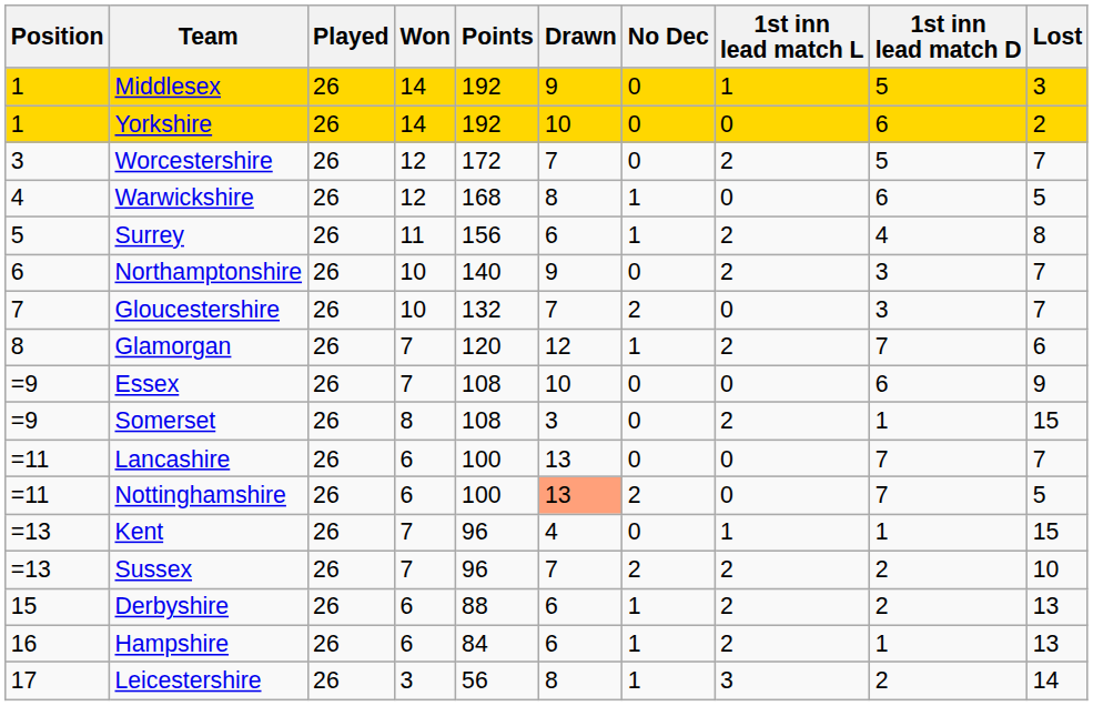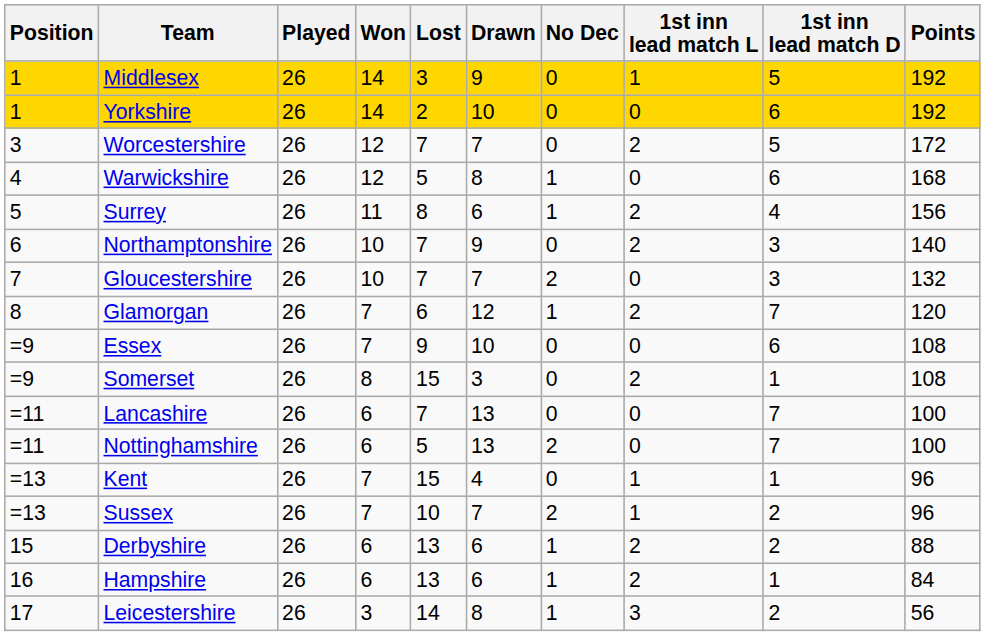columns swapped: Lost <-> Points
Nottinghamshire | Drawn: lightsalmon background -> no background
Sussex | 1st inn lead match L: 2 -> 1
